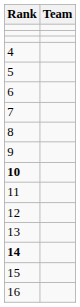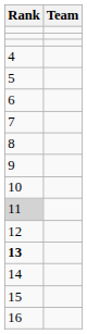row 11 | Rank: bold -> normal
row 12 | Rank: no background -> lightgrey background
row 14 | Rank: normal -> bold
row 15 | Rank: bold -> normal
